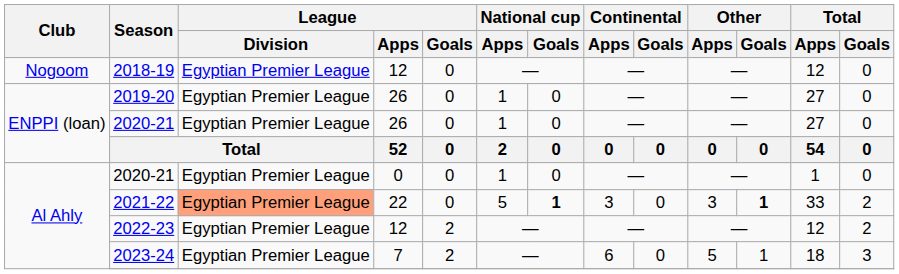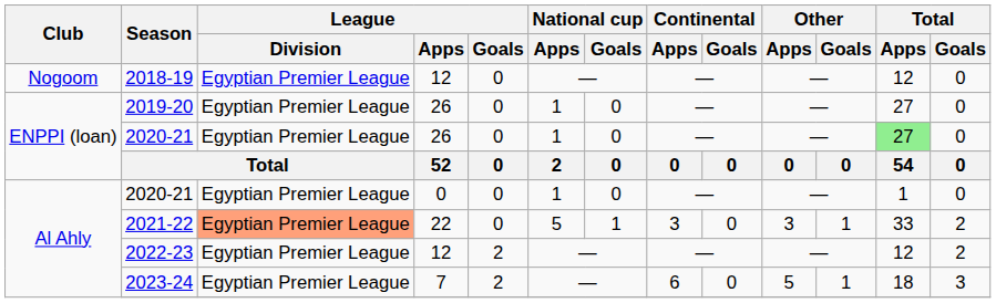2020-21 / 26 | Total / Apps: no background -> lightgreen background
2021-22 | National cup / Goals: bold -> normal
2021-22 | Other / Goals: bold -> normal
